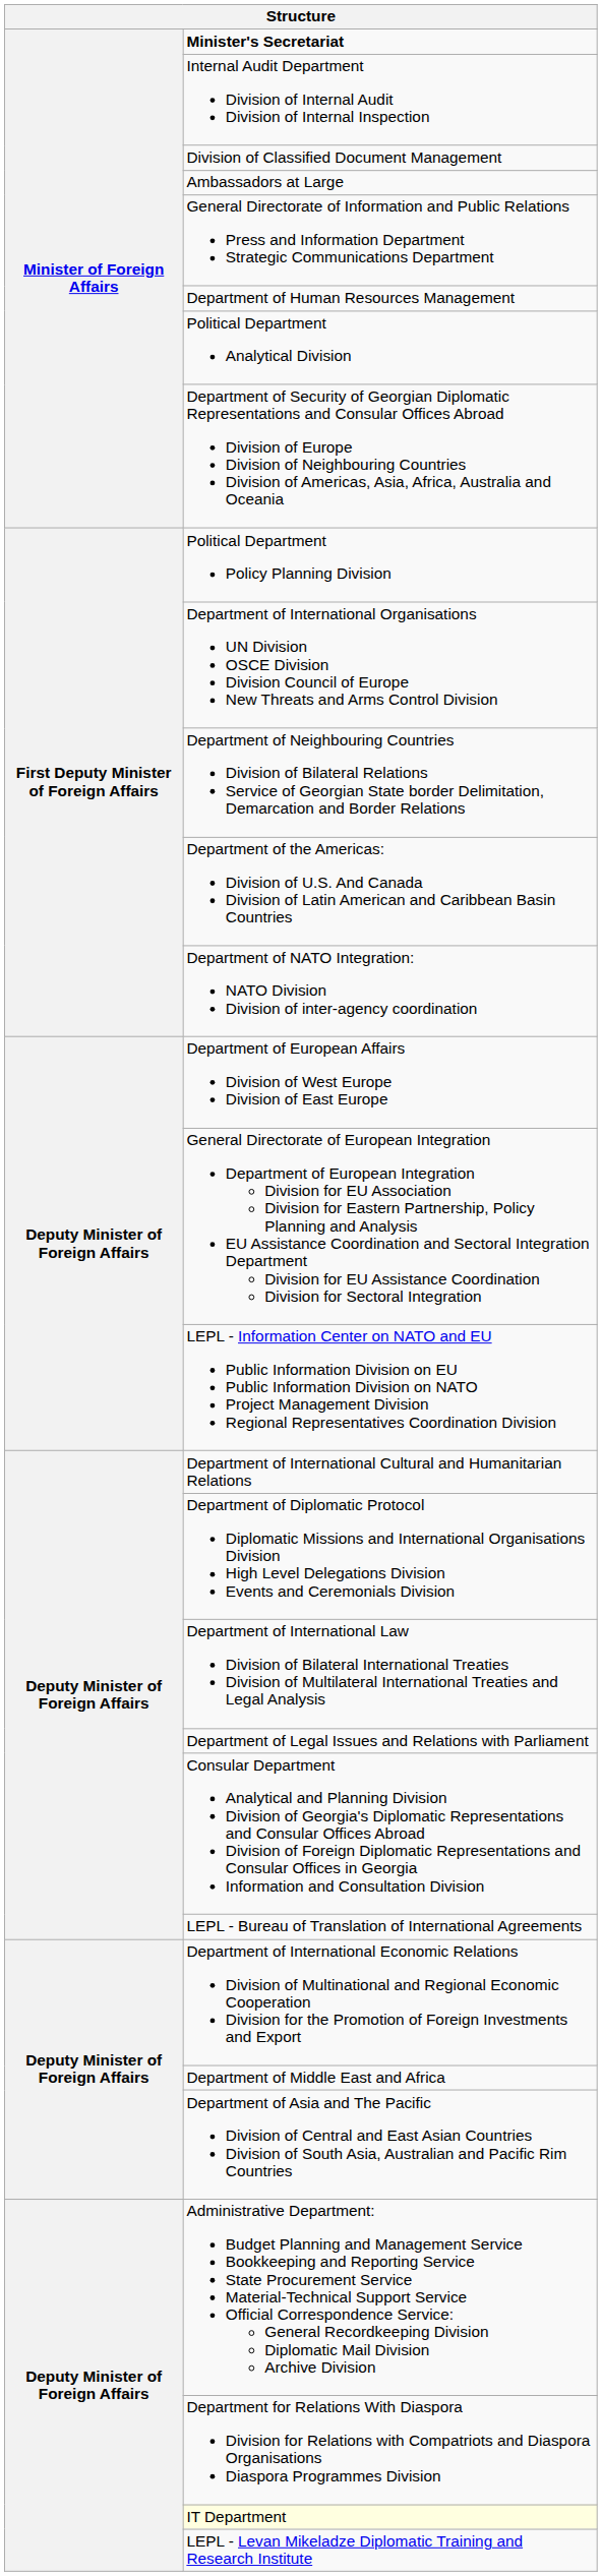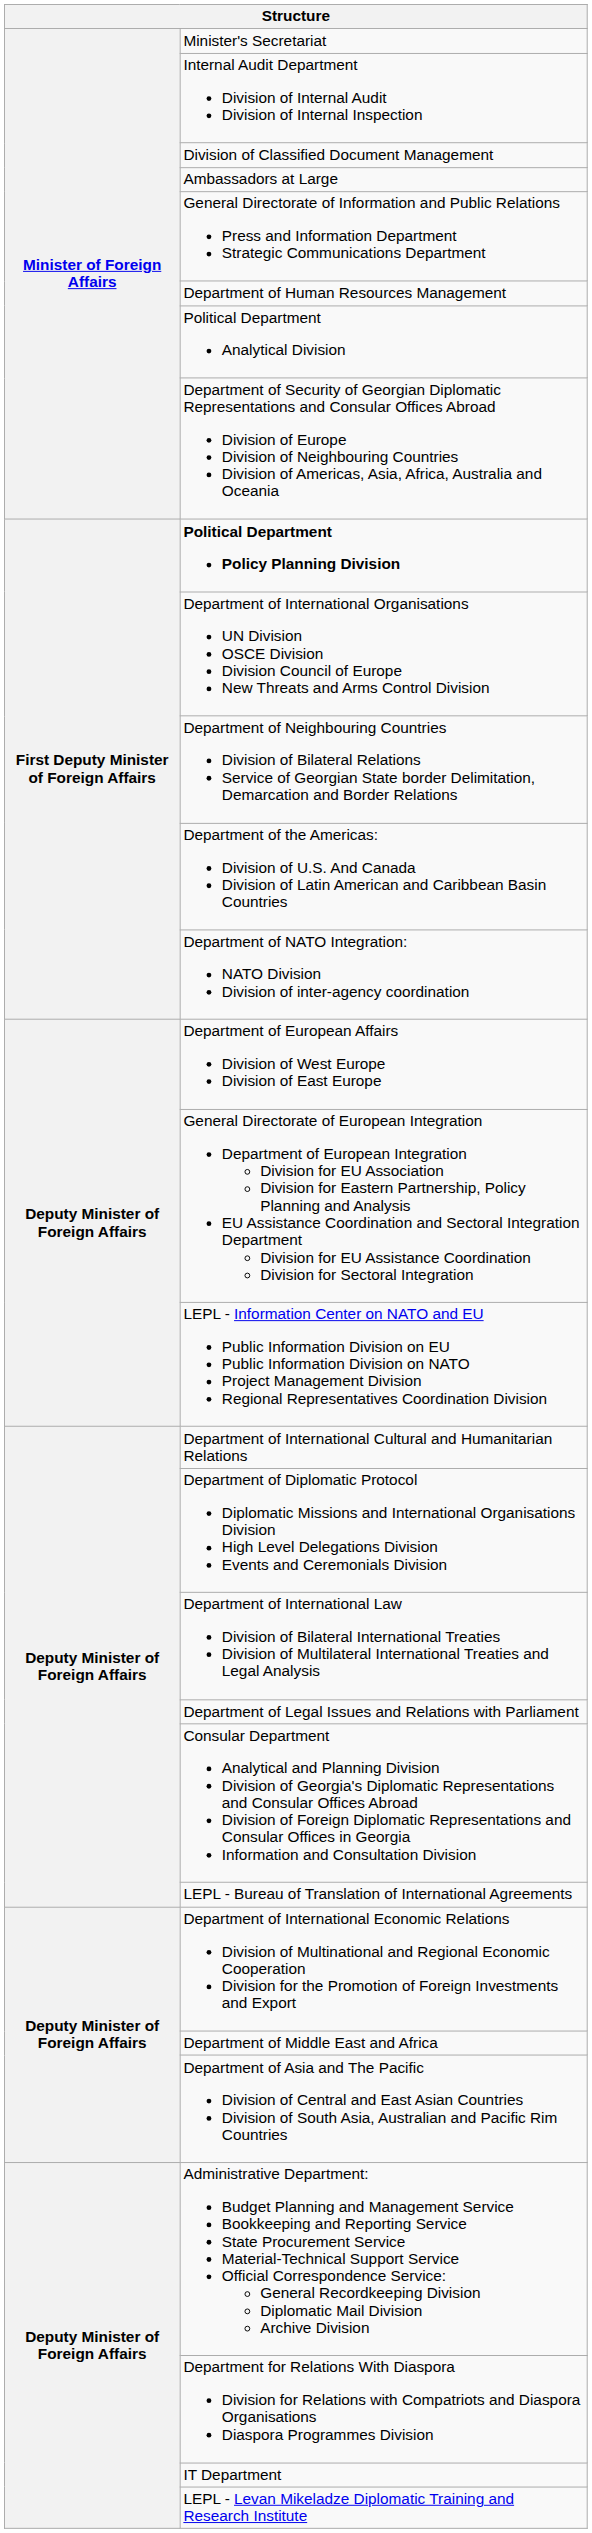Minister's Secretariat | column 2: bold -> normal
Political Department Policy Planning Division | column 2: normal -> bold
IT Department | column 2: lightyellow background -> no background
